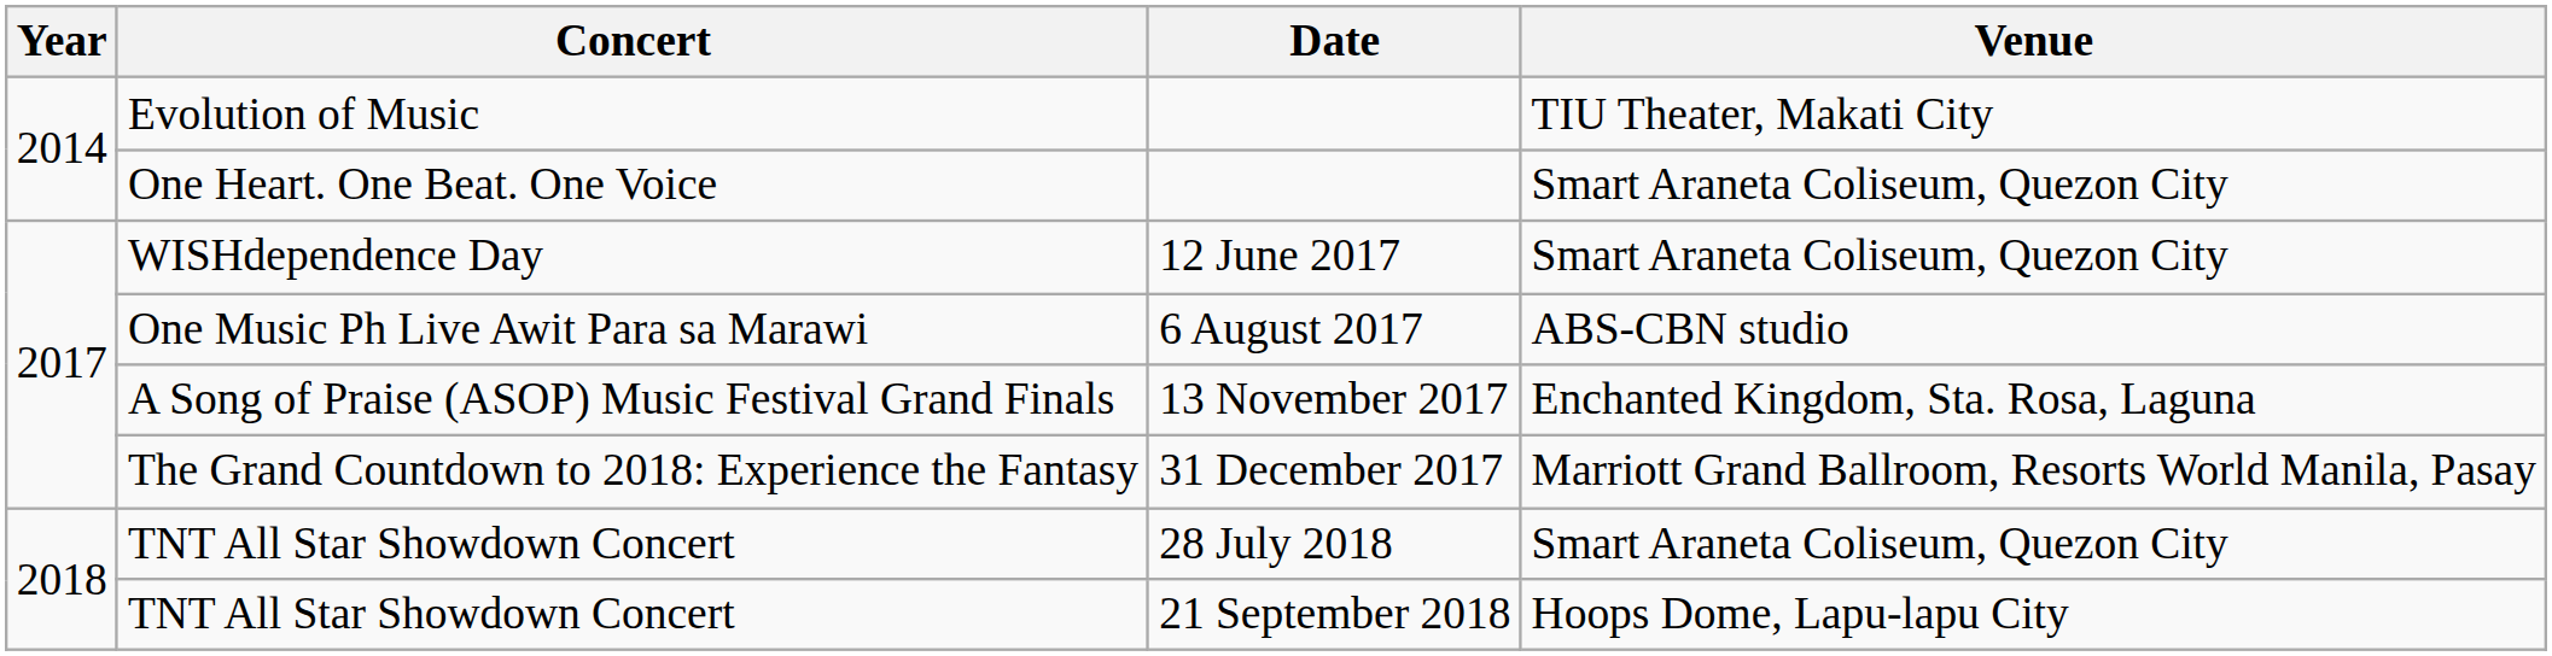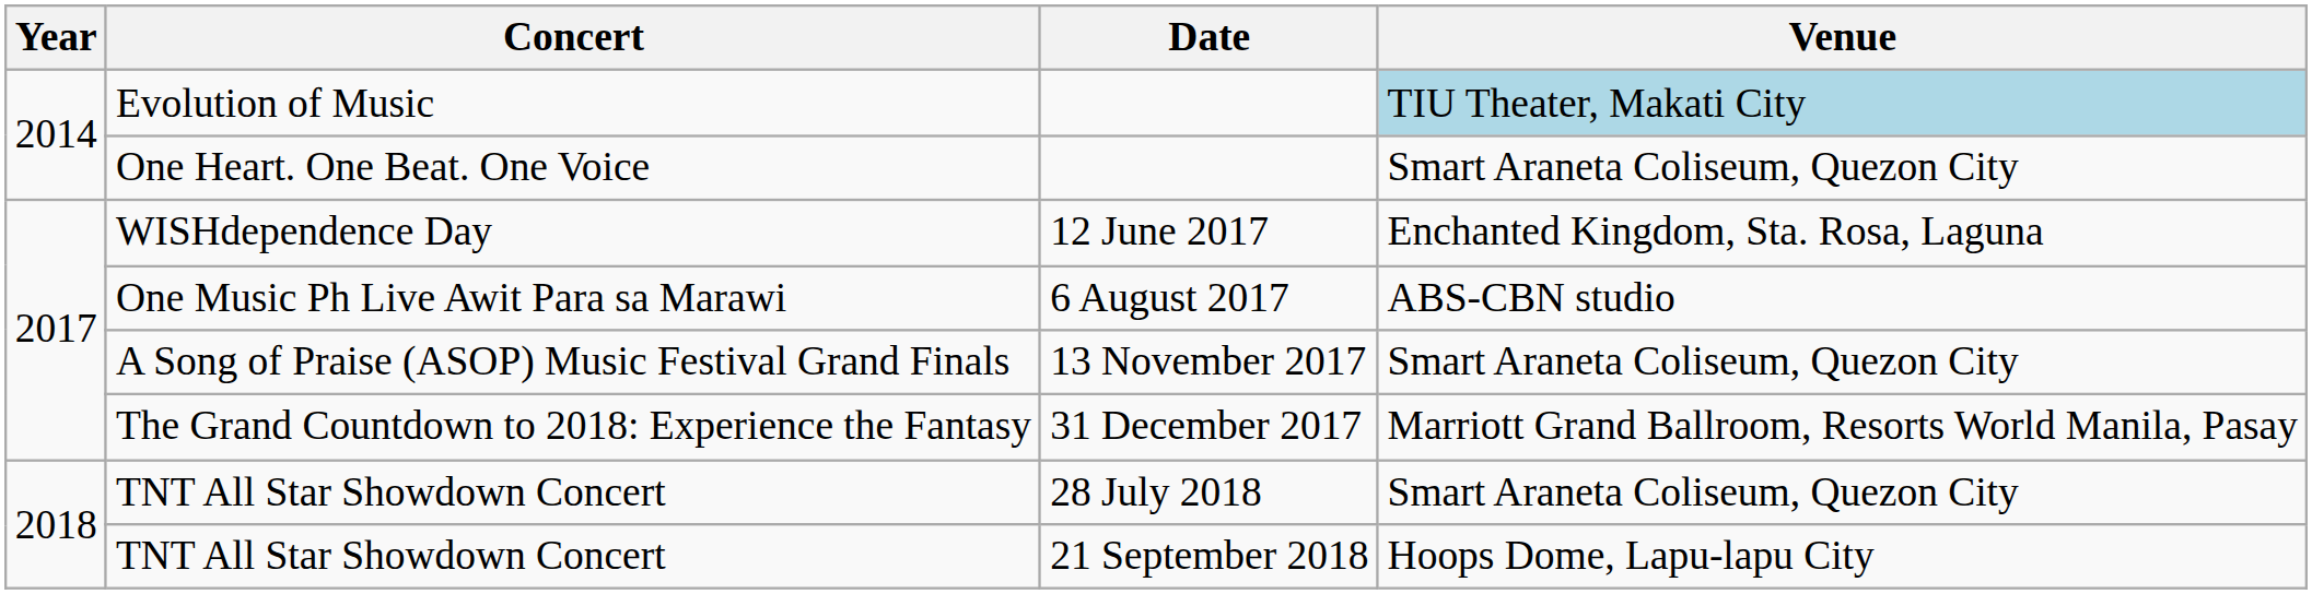Evolution of Music | Venue: no background -> lightblue background
WISHdependence Day | Venue: Smart Araneta Coliseum, Quezon City -> Enchanted Kingdom, Sta. Rosa, Laguna
A Song of Praise (ASOP) Music Festival Grand Finals | Venue: Enchanted Kingdom, Sta. Rosa, Laguna -> Smart Araneta Coliseum, Quezon City
